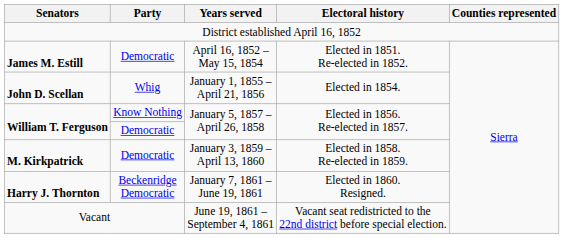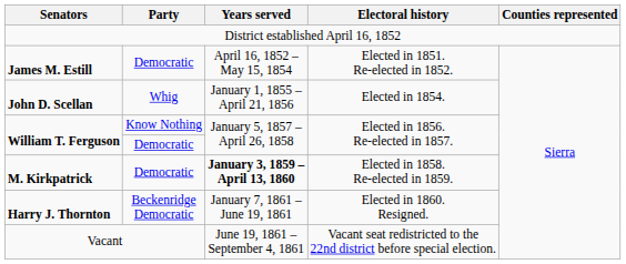M. Kirkpatrick | Years served: normal -> bold
